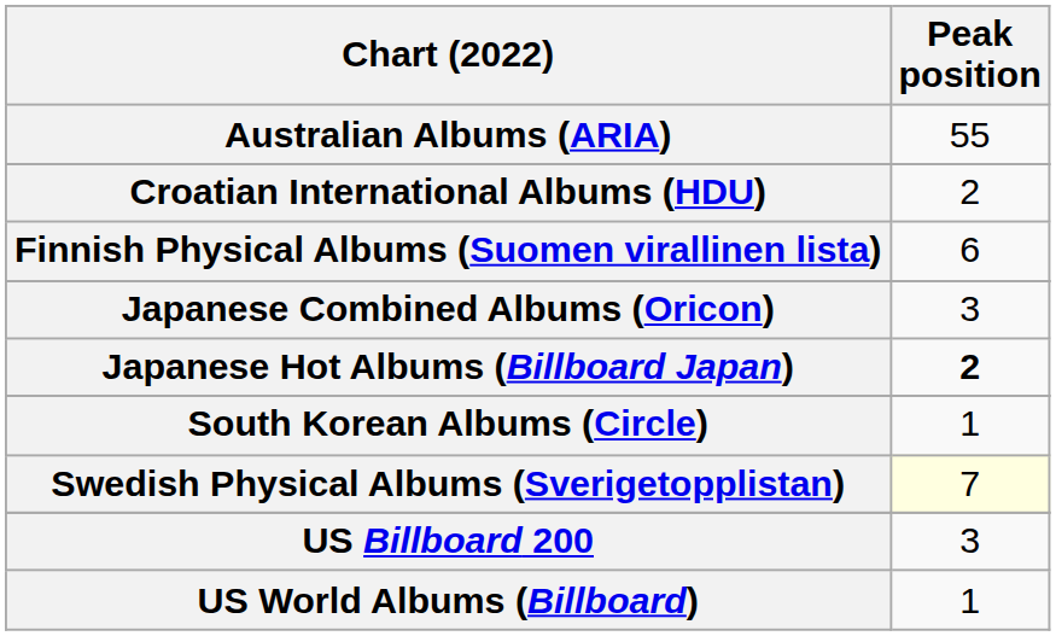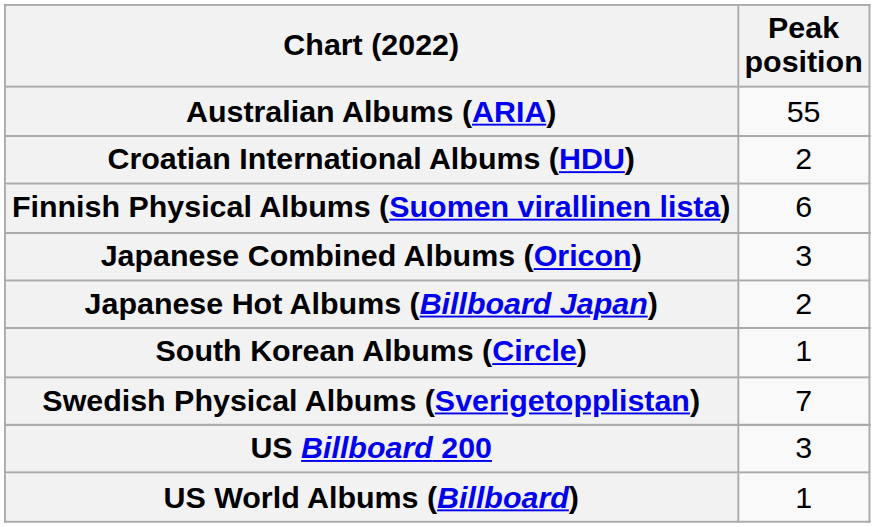Japanese Hot Albums (Billboard Japan) | Peak position: bold -> normal
Swedish Physical Albums (Sverigetopplistan) | Peak position: lightyellow background -> no background
